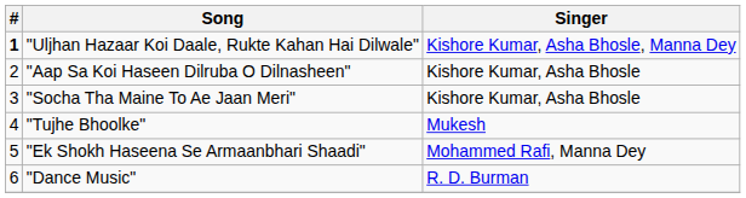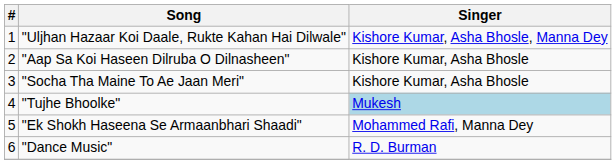"Uljhan Hazaar Koi Daale, Rukte Kahan Hai Dilwale" | #: bold -> normal
"Tujhe Bhoolke" | Singer: no background -> lightblue background
